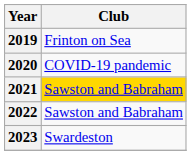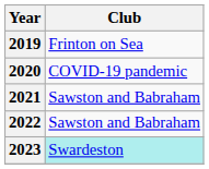2021 | Club: gold background -> no background
2023 | Club: no background -> paleturquoise background
